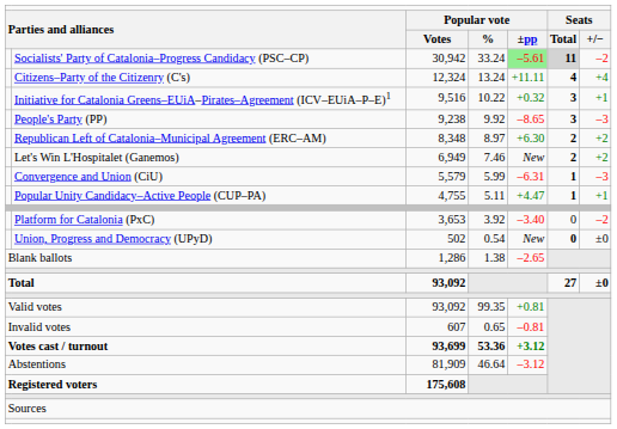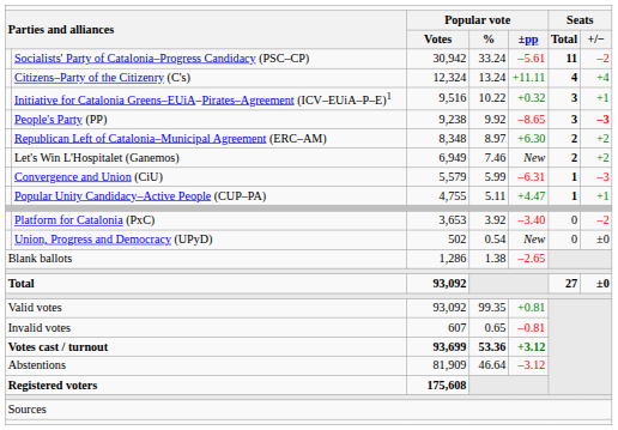Socialists' Party of Catalonia–Progress Candidacy (PSC–CP) | column 5: lightgreen background -> no background
Socialists' Party of Catalonia–Progress Candidacy (PSC–CP) | column 6: lightgrey background -> no background
People's Party (PP) | column 7: normal -> bold
Union, Progress and Democracy (UPyD) | column 6: bold -> normal
